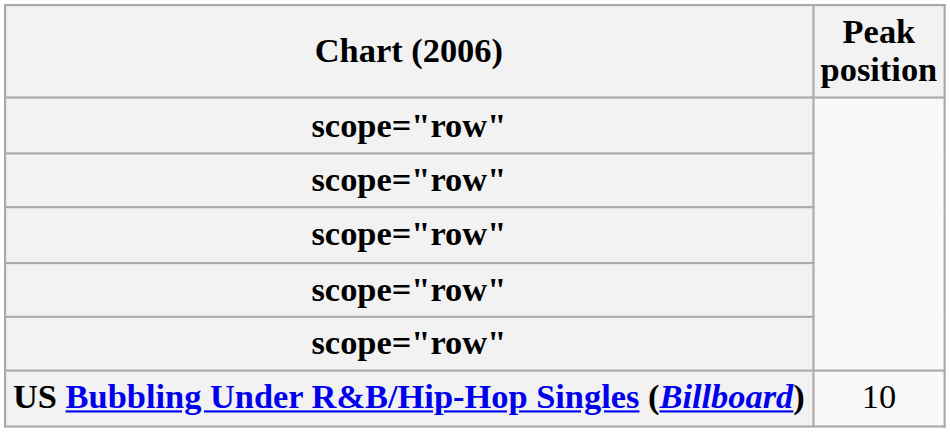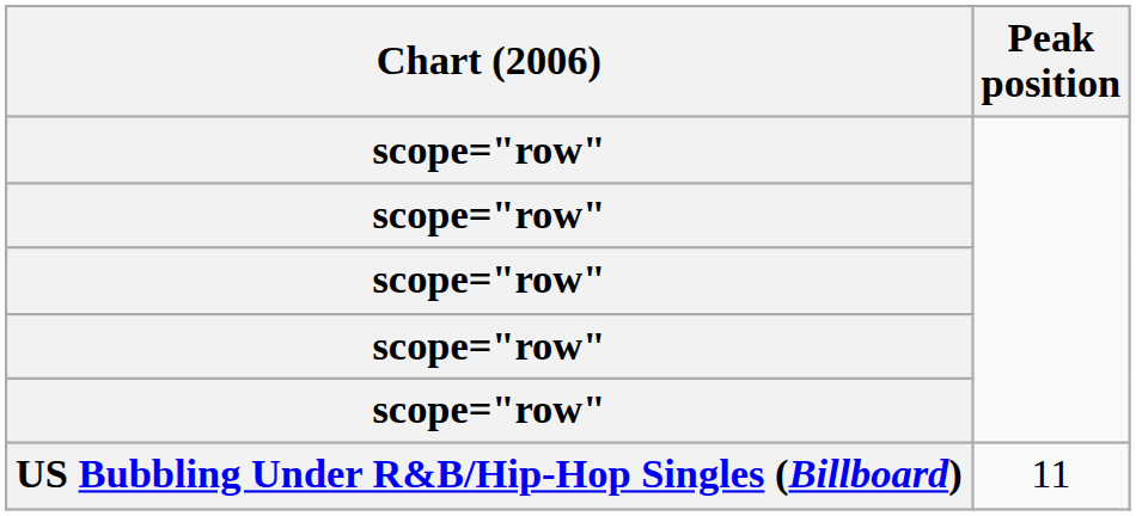US Bubbling Under R&B/Hip-Hop Singles (Billboard) | Peak position: 10 -> 11
